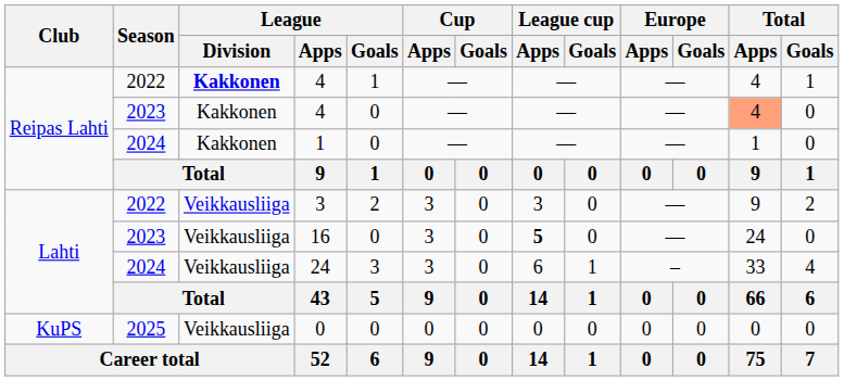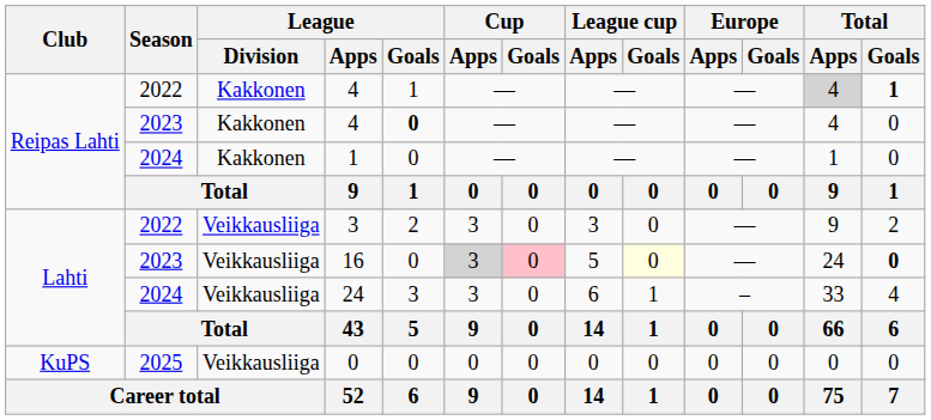2022 / 4 | League / Division: bold -> normal
2022 / 4 | Total / Apps: no background -> lightgrey background
2022 / 4 | Total / Goals: normal -> bold
2023 / 4 | League / Goals: normal -> bold
2023 / 4 | Total / Apps: lightsalmon background -> no background
16 | Cup / Apps: no background -> lightgrey background
16 | Cup / Goals: no background -> pink background
16 | League cup / Apps: bold -> normal
16 | League cup / Goals: no background -> lightyellow background
16 | Total / Goals: normal -> bold
